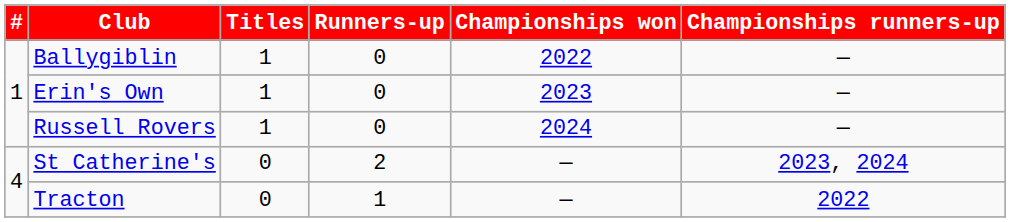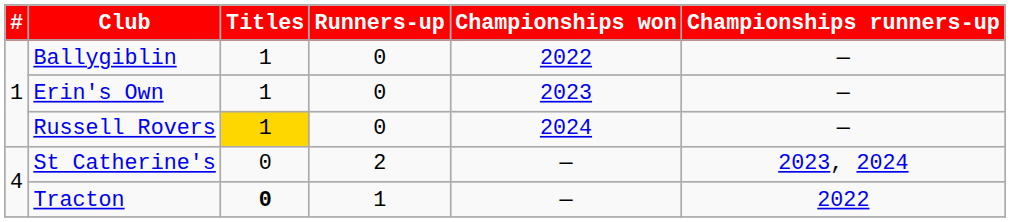Russell Rovers | Titles: no background -> gold background
Tracton | Titles: normal -> bold
